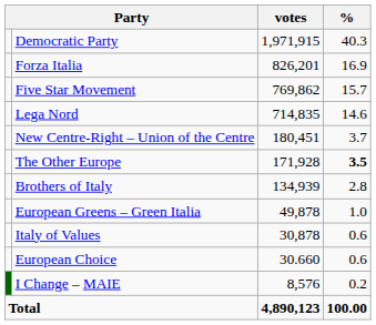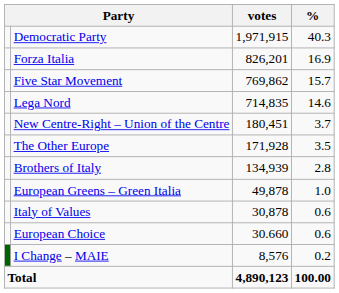The Other Europe | %: bold -> normal
